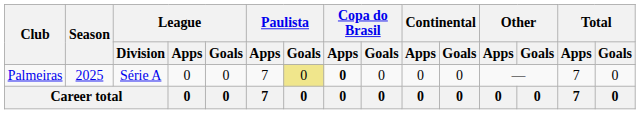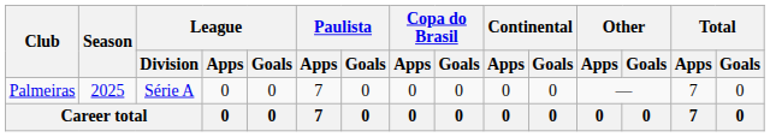Palmeiras | Paulista / Goals: khaki background -> no background
Palmeiras | Copa do Brasil / Apps: bold -> normal
